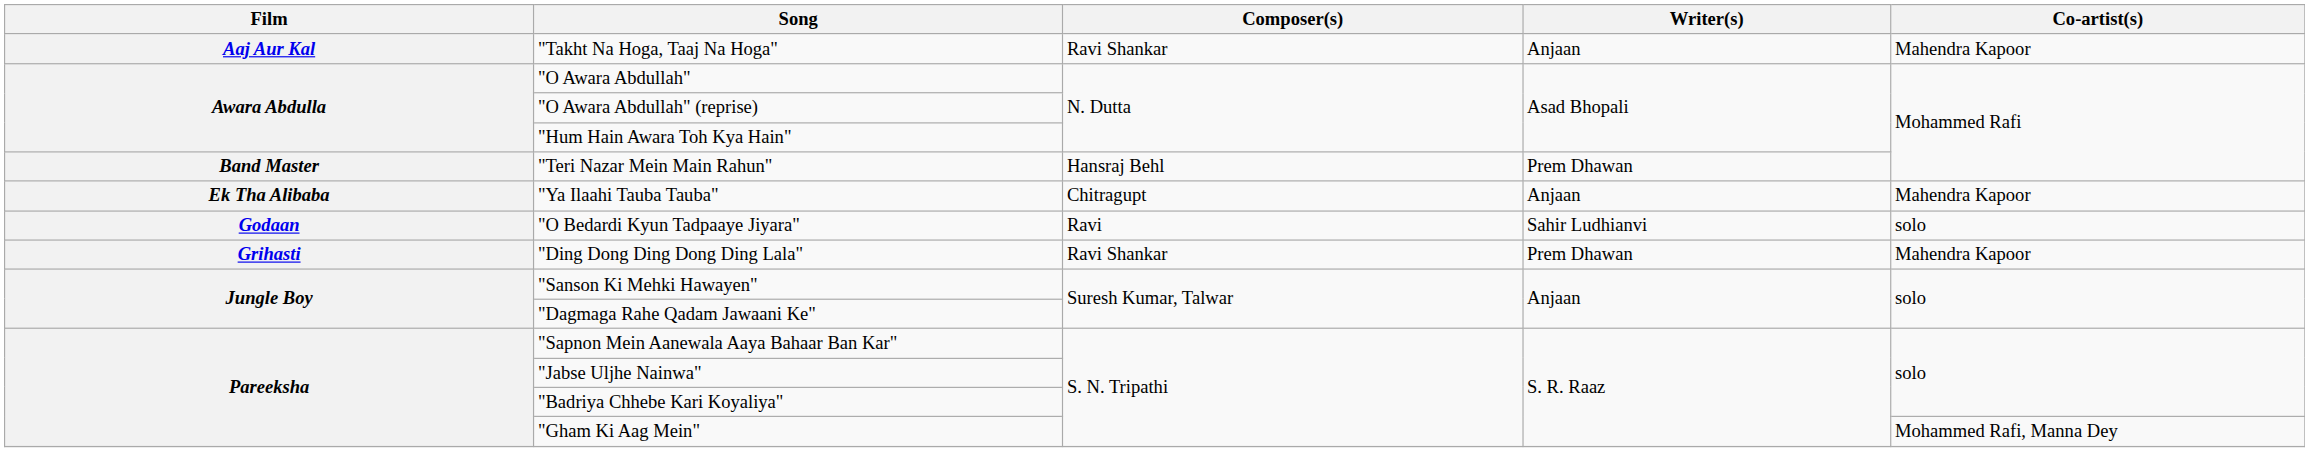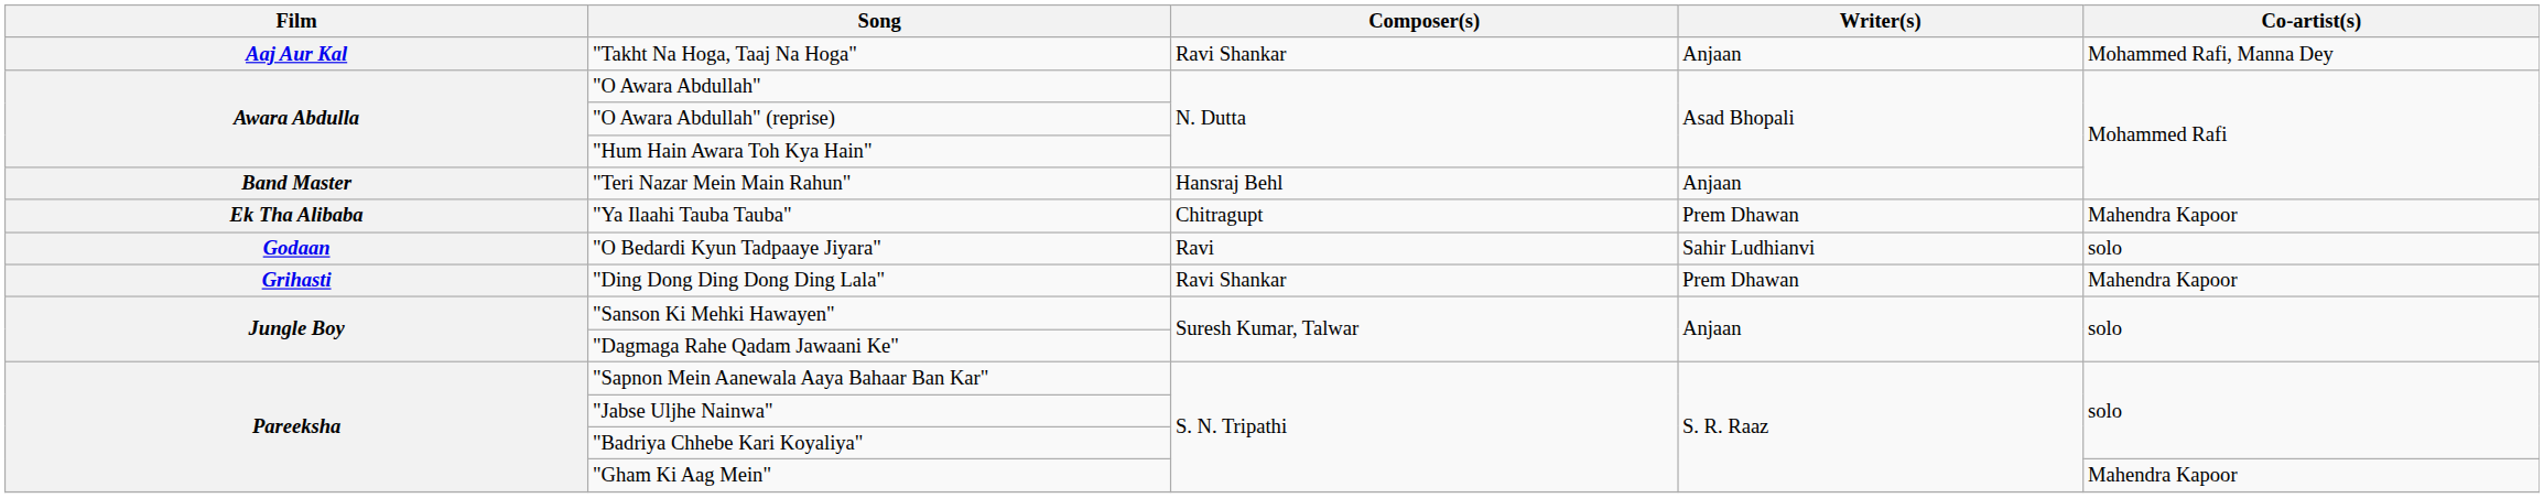"Takht Na Hoga, Taaj Na Hoga" | Co-artist(s): Mahendra Kapoor -> Mohammed Rafi, Manna Dey
"Teri Nazar Mein Main Rahun" | Writer(s): Prem Dhawan -> Anjaan
"Ya Ilaahi Tauba Tauba" | Writer(s): Anjaan -> Prem Dhawan
"Gham Ki Aag Mein" | Co-artist(s): Mohammed Rafi, Manna Dey -> Mahendra Kapoor
